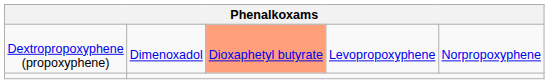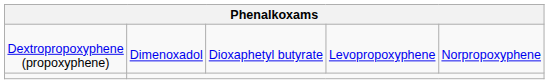Dextropropoxyphene (propoxyphene) | column 3: lightsalmon background -> no background
